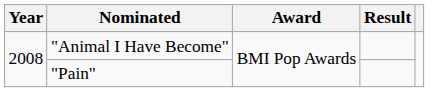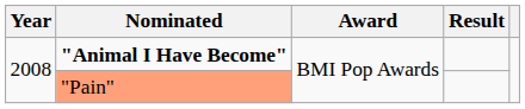"Animal I Have Become" | Nominated: normal -> bold
"Pain" | Nominated: no background -> lightsalmon background
